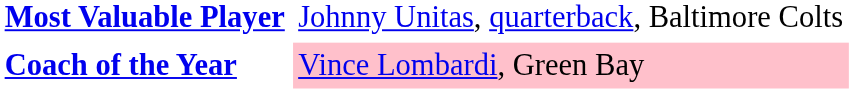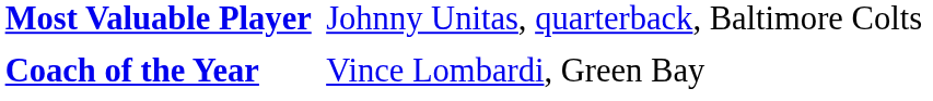Coach of the Year | column 2: pink background -> no background
